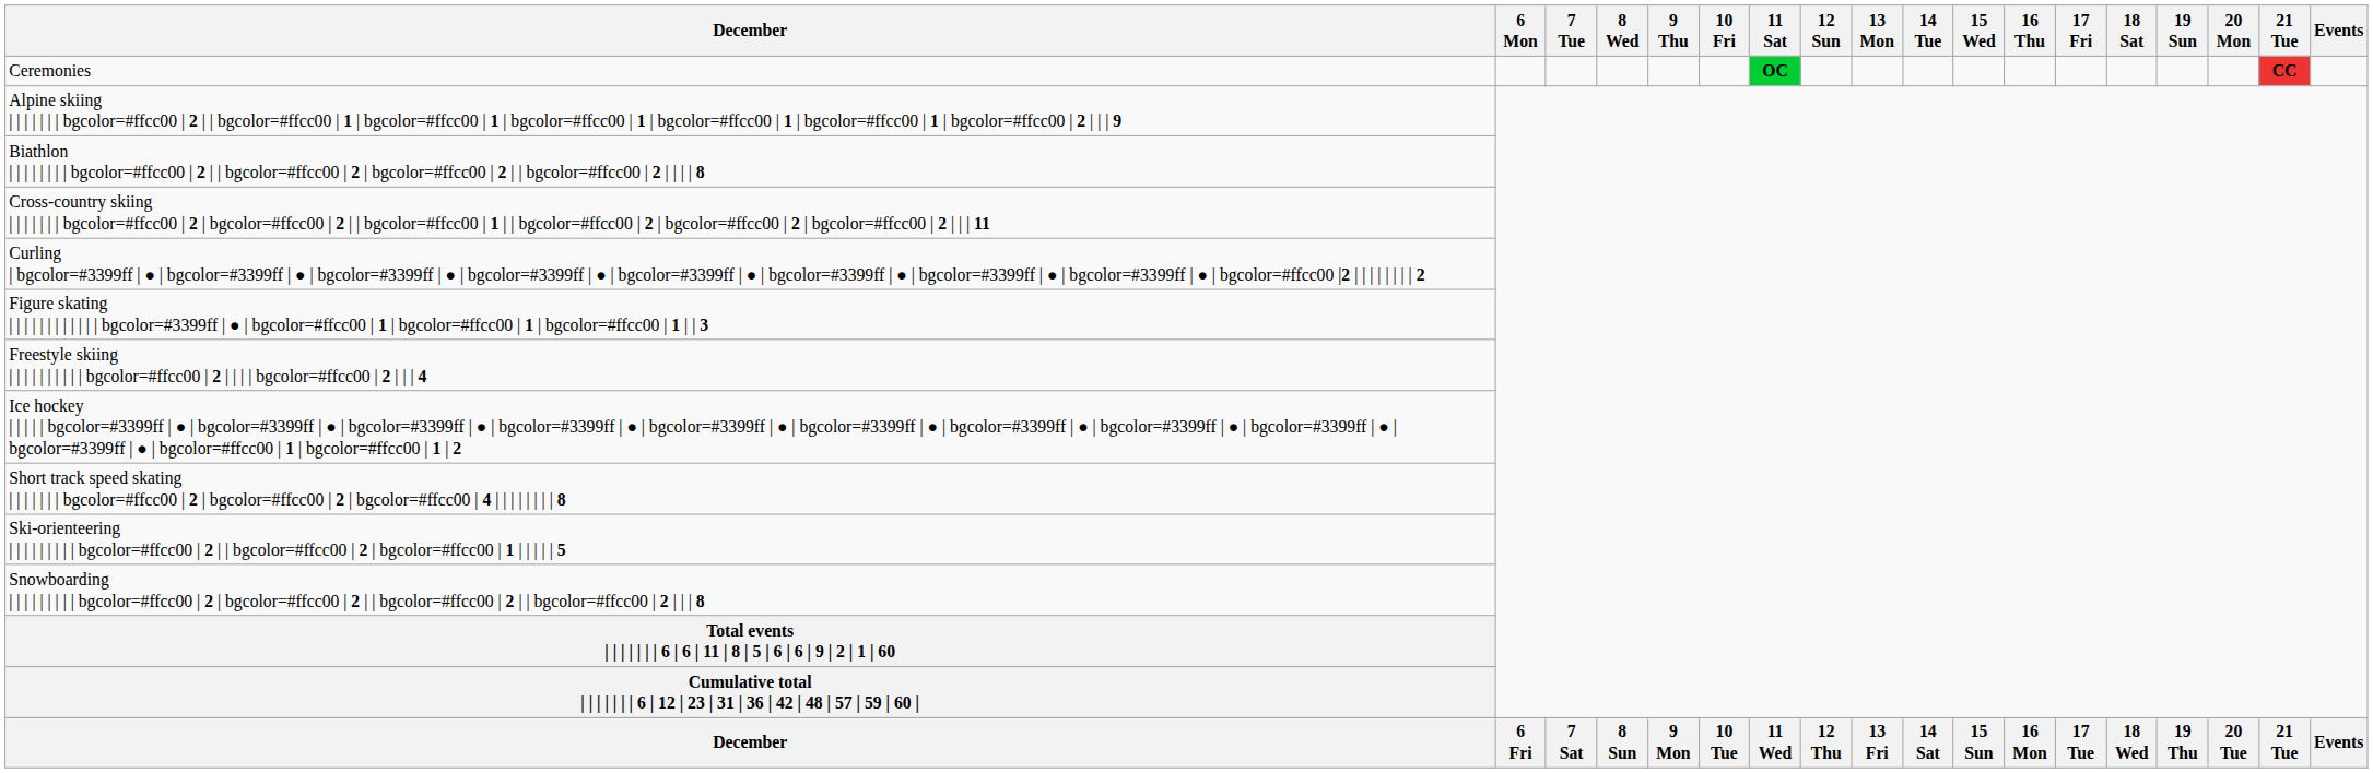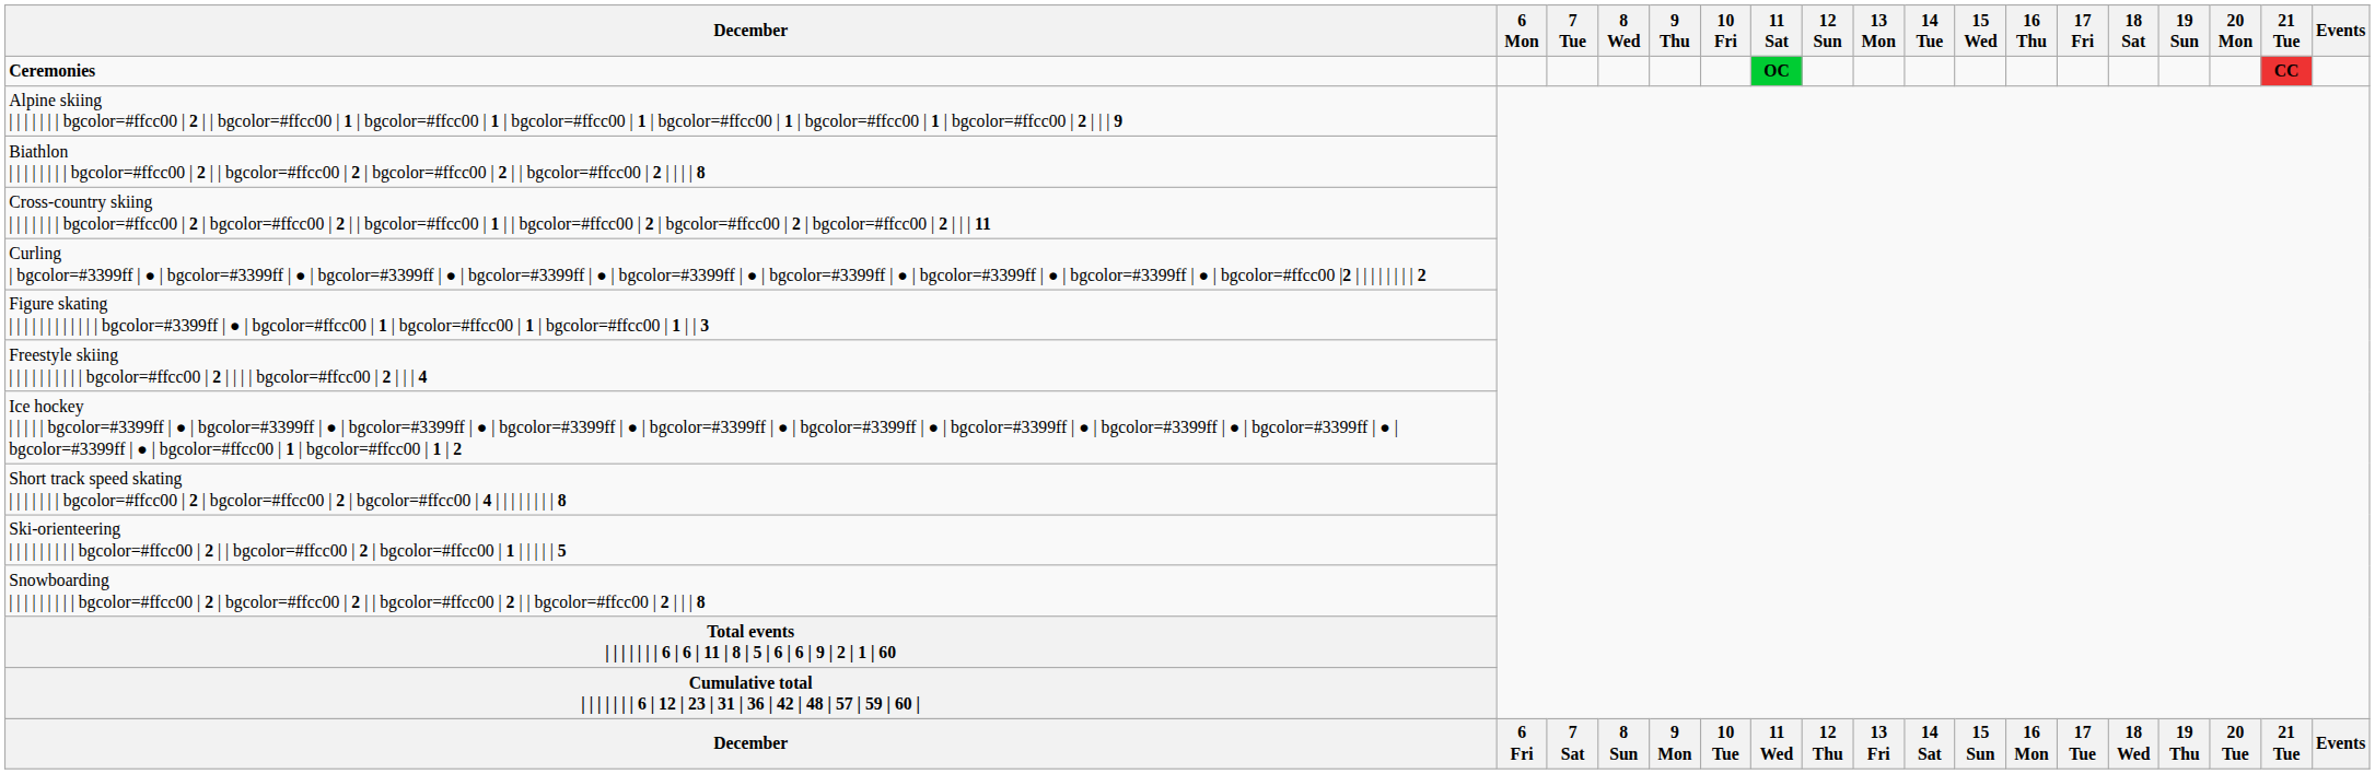Ceremonies | December: normal -> bold
